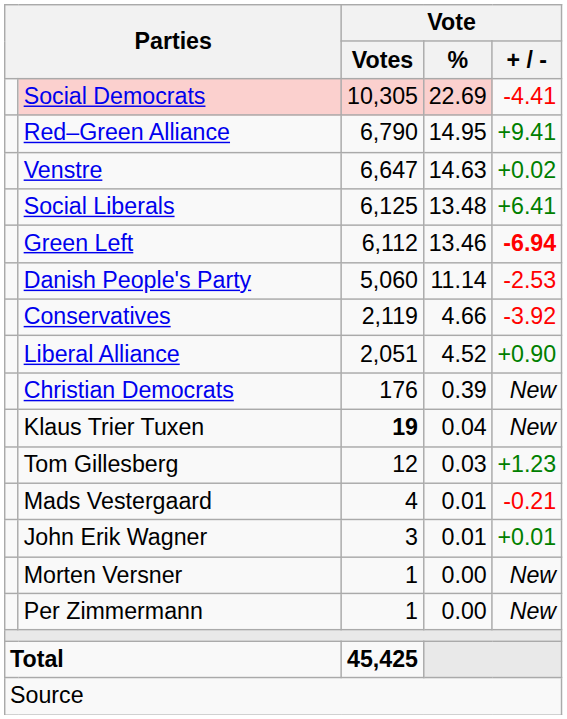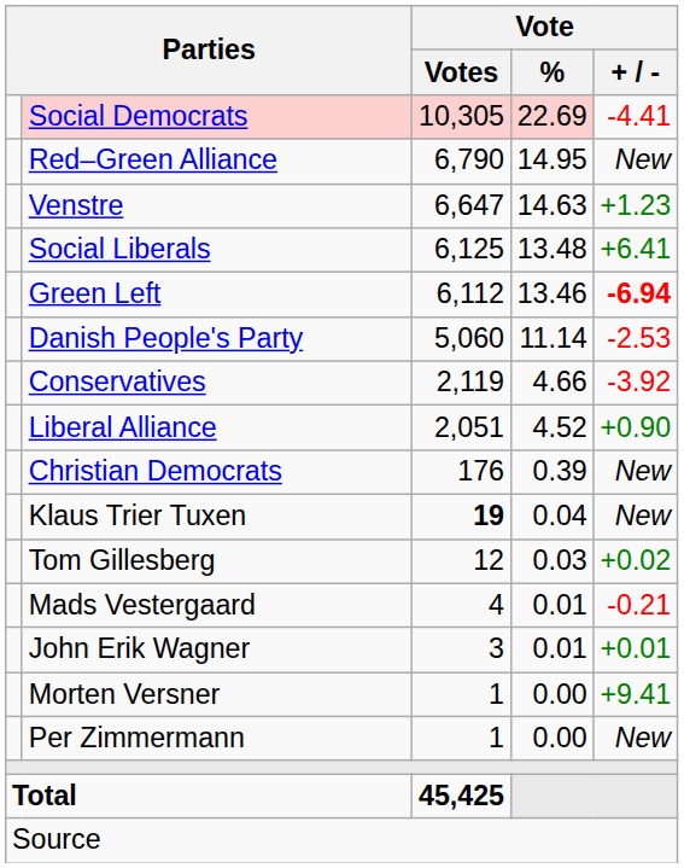Red–Green Alliance | Vote / + / -: +9.41 -> New
Venstre | Vote / + / -: +0.02 -> +1.23
Tom Gillesberg | Vote / + / -: +1.23 -> +0.02
Morten Versner | Vote / + / -: New -> +9.41
